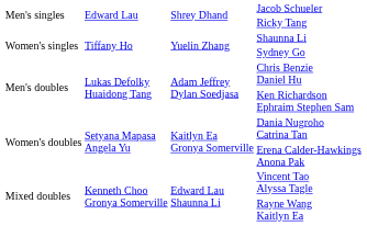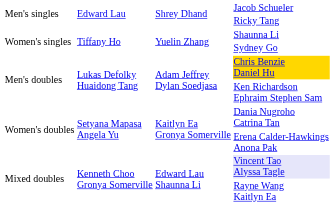Chris Benzie Daniel Hu | column 4: no background -> gold background
Vincent Tao Alyssa Tagle | column 4: no background -> lavender background
